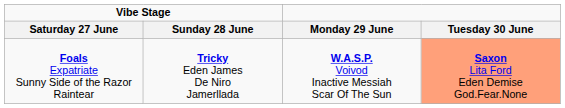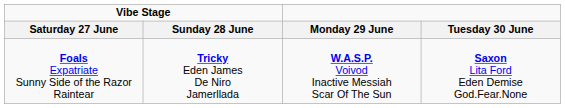Foals Expatriate Sunny Side of the Razor Raintear | Tuesday 30 June: lightsalmon background -> no background
